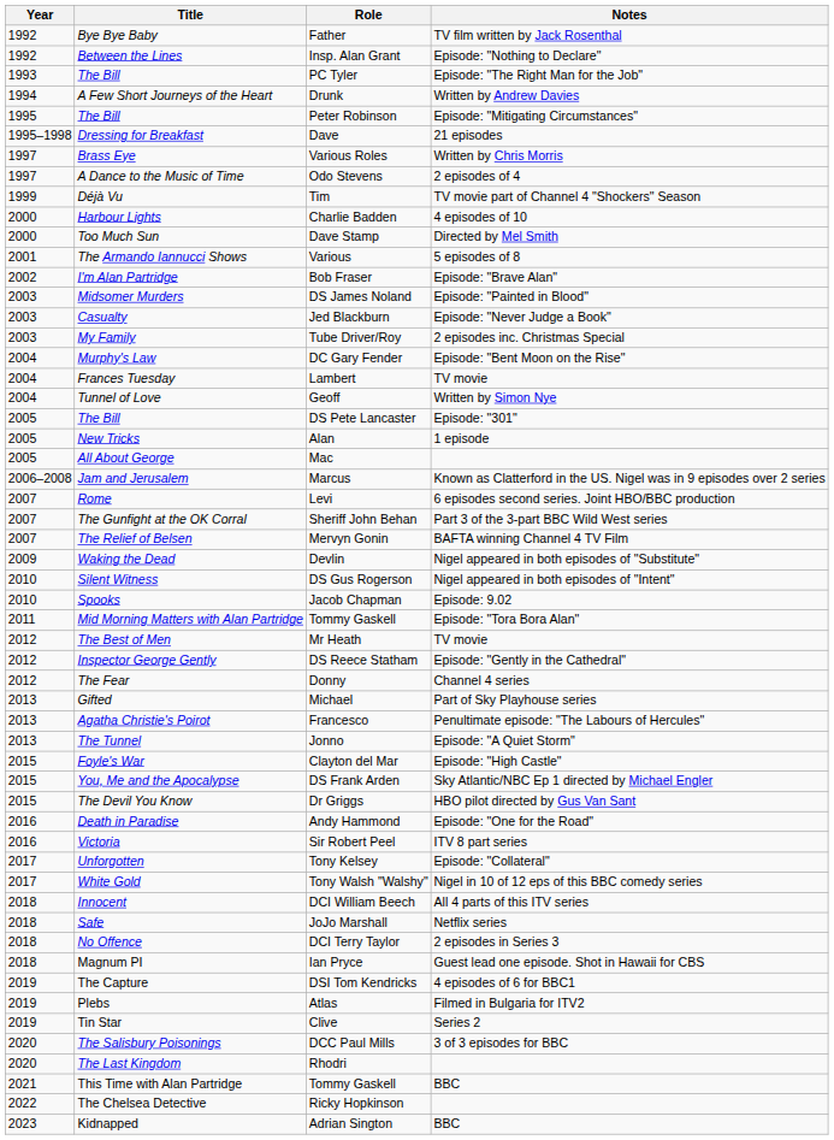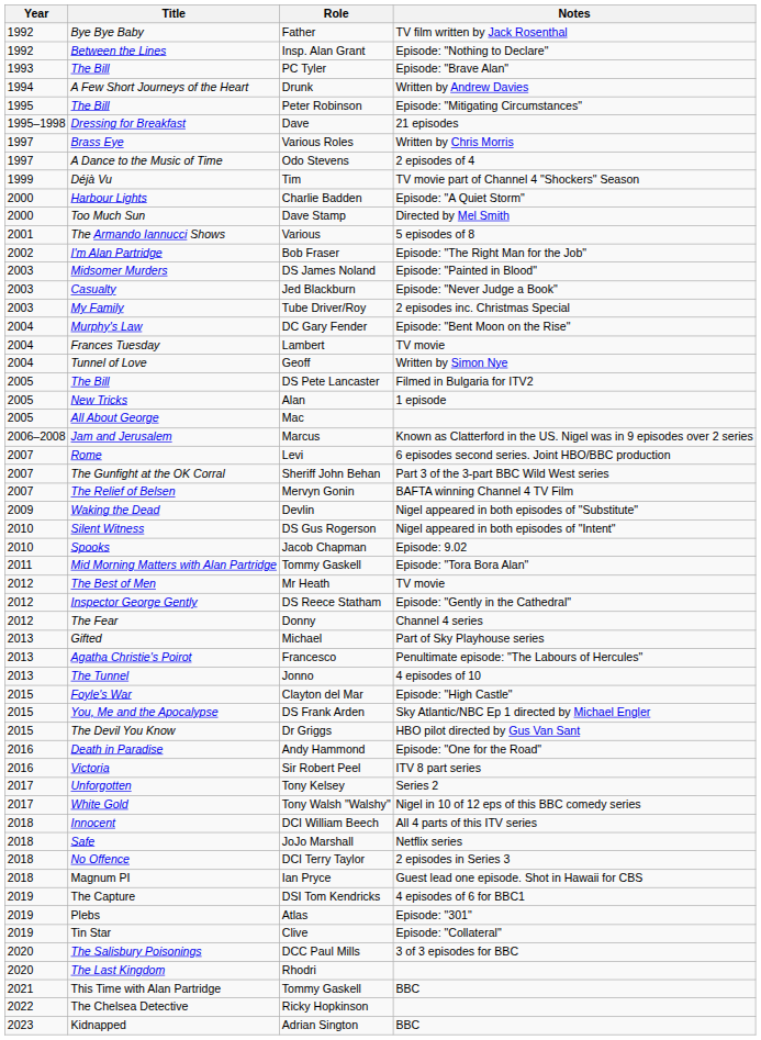PC Tyler | Notes: Episode: "The Right Man for the Job" -> Episode: "Brave Alan"
Charlie Badden | Notes: 4 episodes of 10 -> Episode: "A Quiet Storm"
Bob Fraser | Notes: Episode: "Brave Alan" -> Episode: "The Right Man for the Job"
DS Pete Lancaster | Notes: Episode: "301" -> Filmed in Bulgaria for ITV2
Jonno | Notes: Episode: "A Quiet Storm" -> 4 episodes of 10
Tony Kelsey | Notes: Episode: "Collateral" -> Series 2
Atlas | Notes: Filmed in Bulgaria for ITV2 -> Episode: "301"
Clive | Notes: Series 2 -> Episode: "Collateral"
